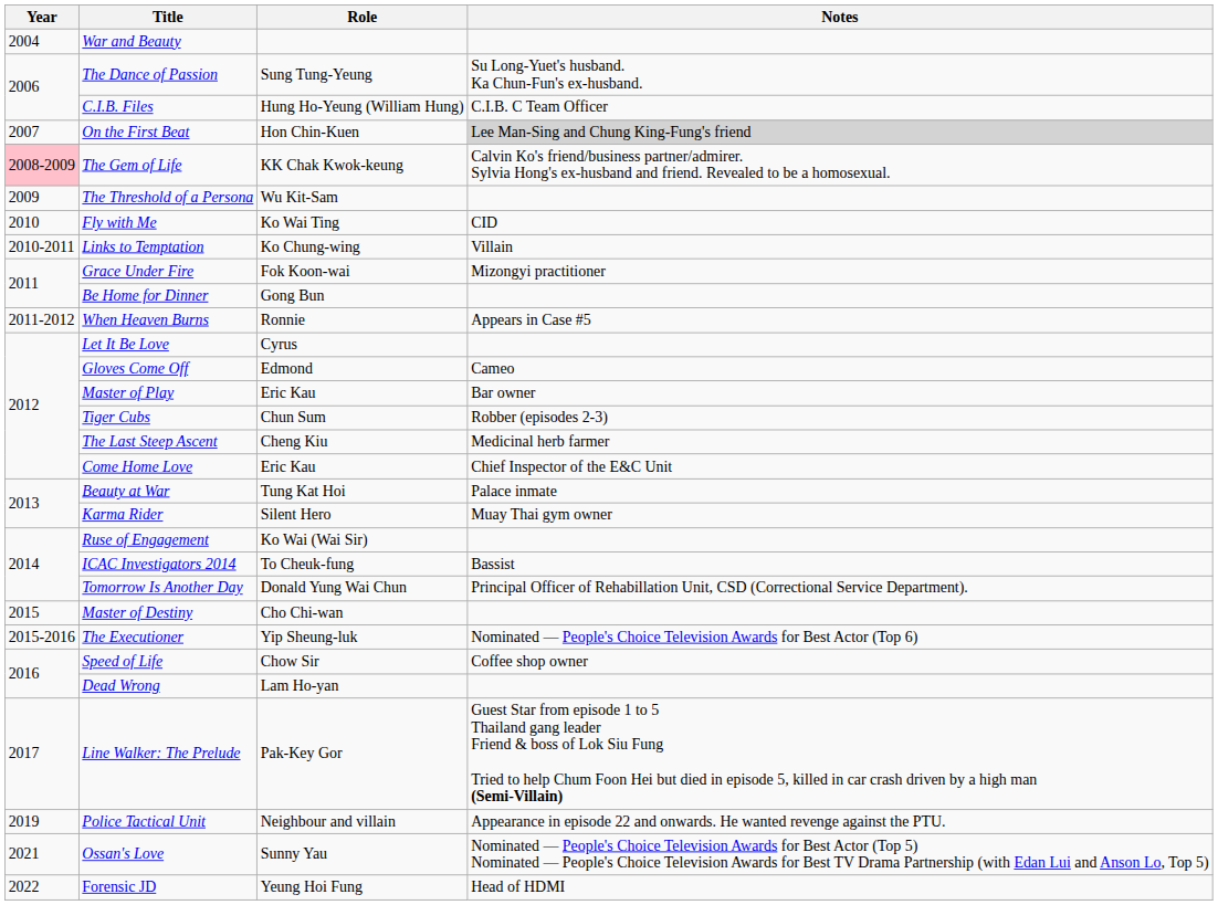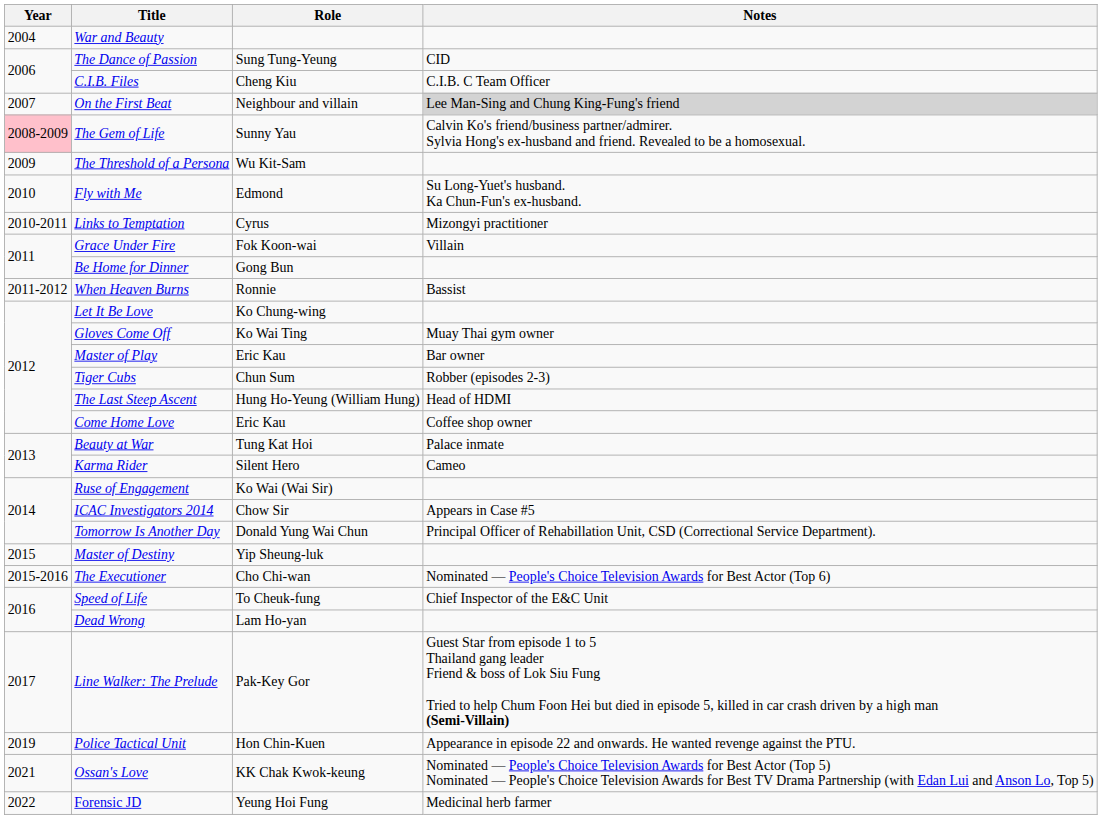The Dance of Passion | Notes: Su Long-Yuet's husband. Ka Chun-Fun's ex-husband. -> CID
C.I.B. Files | Role: Hung Ho-Yeung (William Hung) -> Cheng Kiu
On the First Beat | Role: Hon Chin-Kuen -> Neighbour and villain
The Gem of Life | Role: KK Chak Kwok-keung -> Sunny Yau
Fly with Me | Role: Ko Wai Ting -> Edmond
Fly with Me | Notes: CID -> Su Long-Yuet's husband. Ka Chun-Fun's ex-husband.
Links to Temptation | Role: Ko Chung-wing -> Cyrus
Links to Temptation | Notes: Villain -> Mizongyi practitioner
Grace Under Fire | Notes: Mizongyi practitioner -> Villain
When Heaven Burns | Notes: Appears in Case #5 -> Bassist
Let It Be Love | Role: Cyrus -> Ko Chung-wing
Gloves Come Off | Role: Edmond -> Ko Wai Ting
Gloves Come Off | Notes: Cameo -> Muay Thai gym owner
The Last Steep Ascent | Role: Cheng Kiu -> Hung Ho-Yeung (William Hung)
The Last Steep Ascent | Notes: Medicinal herb farmer -> Head of HDMI
Come Home Love | Notes: Chief Inspector of the E&C Unit -> Coffee shop owner
Karma Rider | Notes: Muay Thai gym owner -> Cameo
ICAC Investigators 2014 | Role: To Cheuk-fung -> Chow Sir
ICAC Investigators 2014 | Notes: Bassist -> Appears in Case #5
Master of Destiny | Role: Cho Chi-wan -> Yip Sheung-luk
The Executioner | Role: Yip Sheung-luk -> Cho Chi-wan
Speed of Life | Role: Chow Sir -> To Cheuk-fung
Speed of Life | Notes: Coffee shop owner -> Chief Inspector of the E&C Unit
Police Tactical Unit | Role: Neighbour and villain -> Hon Chin-Kuen
Ossan's Love | Role: Sunny Yau -> KK Chak Kwok-keung
Forensic JD | Notes: Head of HDMI -> Medicinal herb farmer
